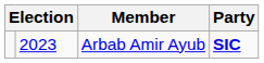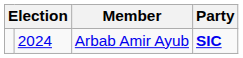Arbab Amir Ayub | column 2: 2023 -> 2024
